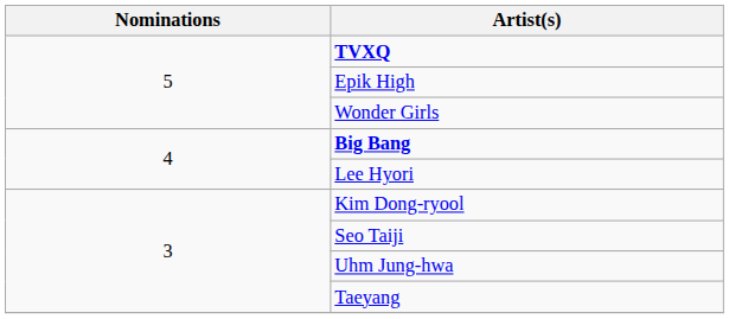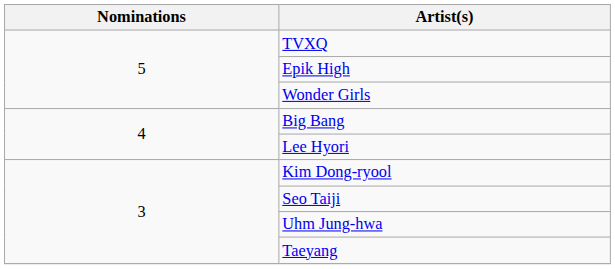TVXQ | Artist(s): bold -> normal
Big Bang | Artist(s): bold -> normal
